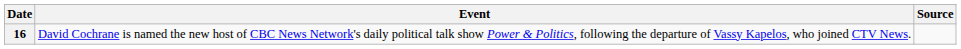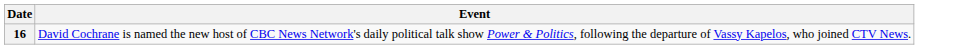- column: Source
